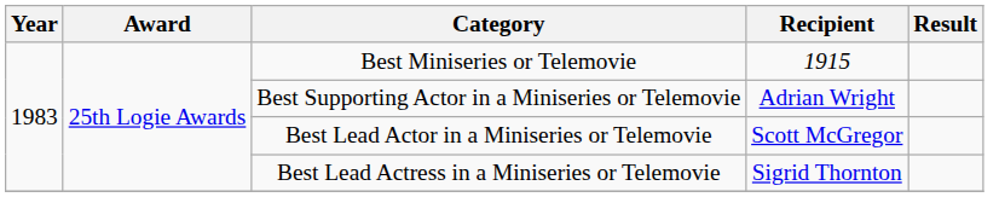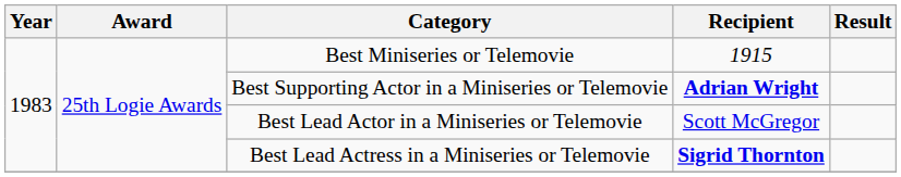Best Supporting Actor in a Miniseries or Telemovie | Recipient: normal -> bold
Best Lead Actress in a Miniseries or Telemovie | Recipient: normal -> bold
